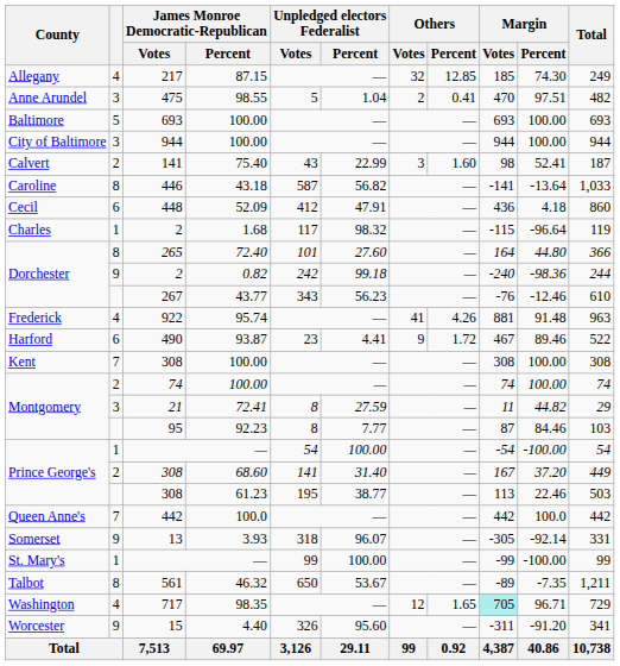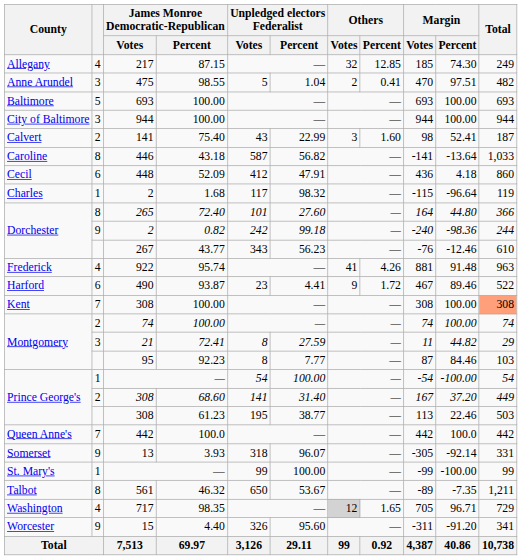308 / 100.00 | Total: no background -> lightsalmon background
717 | Others / Votes: no background -> lightgrey background
717 | Margin / Votes: paleturquoise background -> no background
